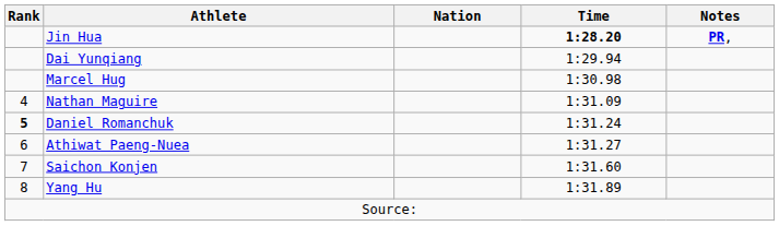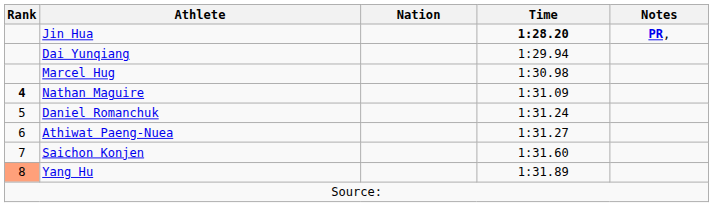Nathan Maguire | Rank: normal -> bold
Daniel Romanchuk | Rank: bold -> normal
Yang Hu | Rank: no background -> lightsalmon background
